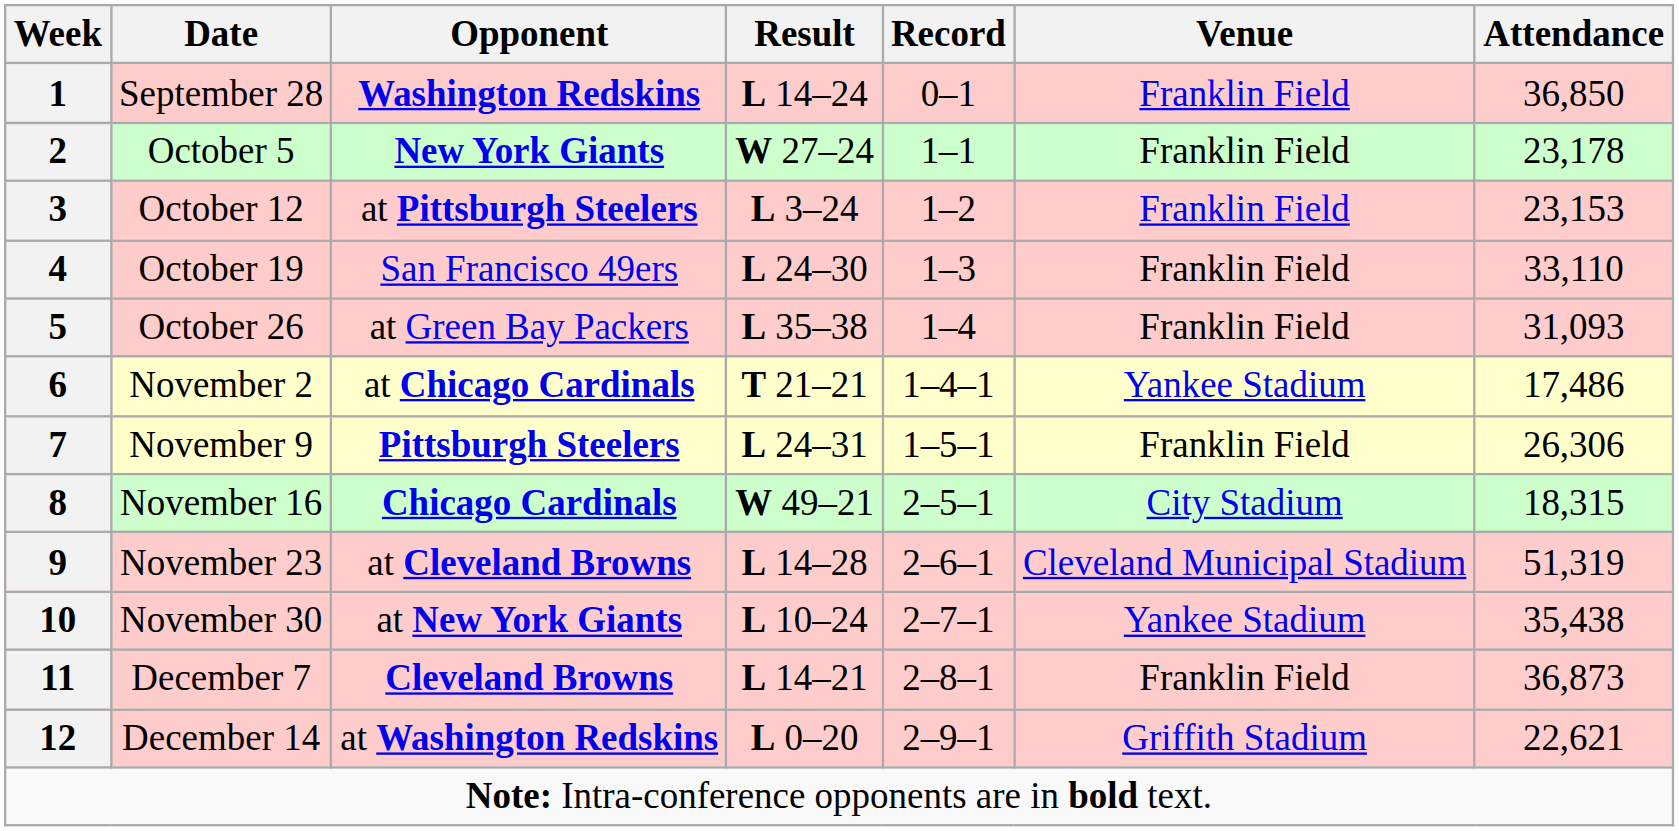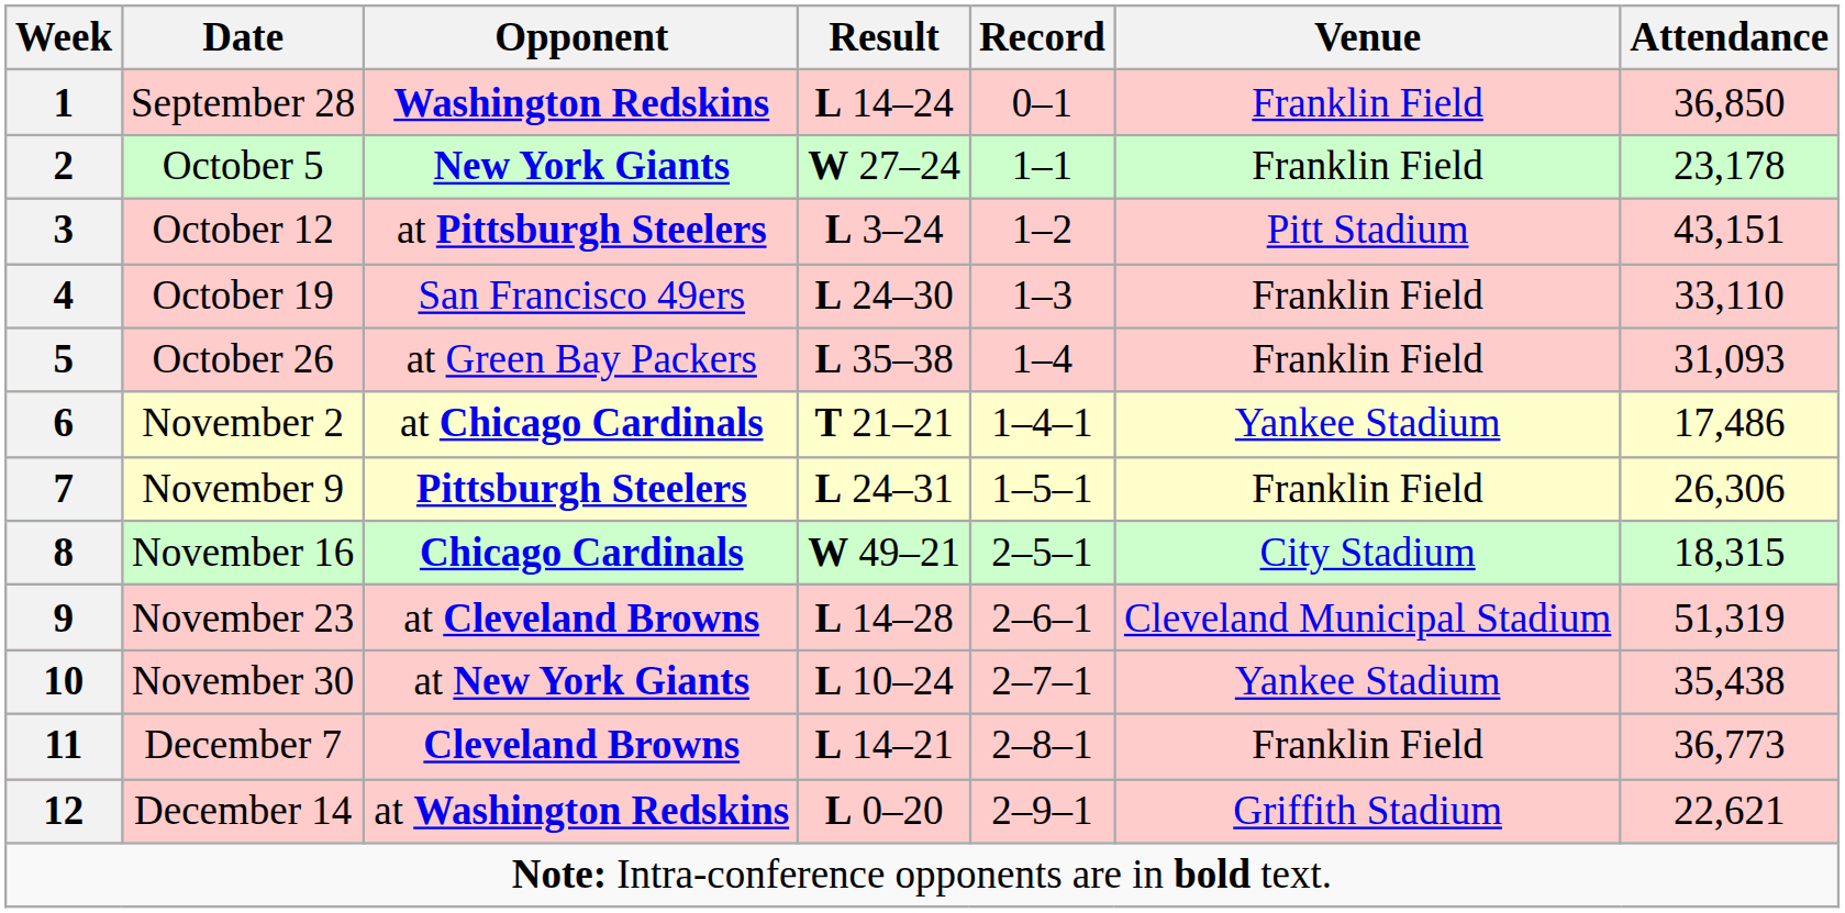3 | Venue: Franklin Field -> Pitt Stadium
3 | Attendance: 23,153 -> 43,151
11 | Attendance: 36,873 -> 36,773
